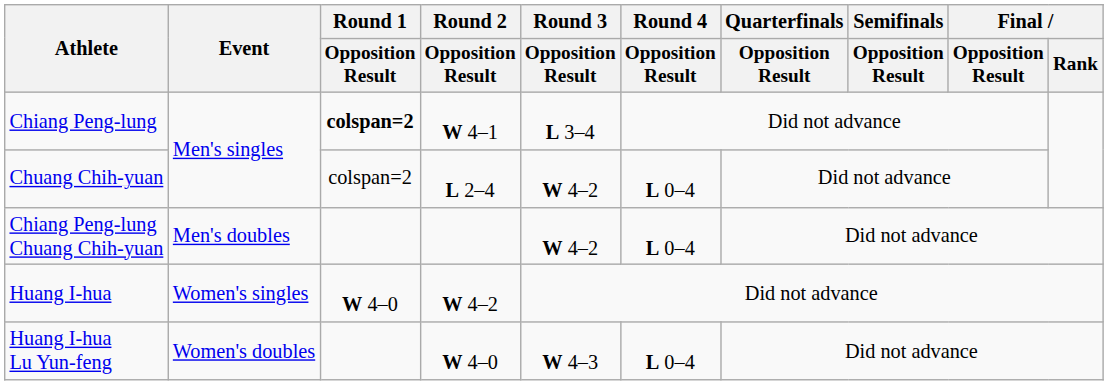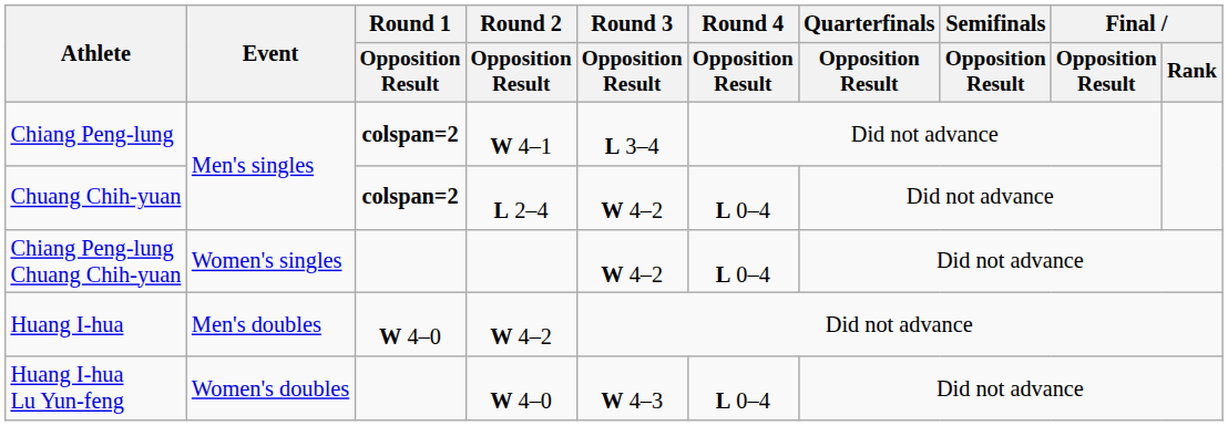Chuang Chih-yuan | Round 1 / Opposition Result: normal -> bold
Chiang Peng-lung Chuang Chih-yuan | Event: Men's doubles -> Women's singles
Huang I-hua | Event: Women's singles -> Men's doubles
